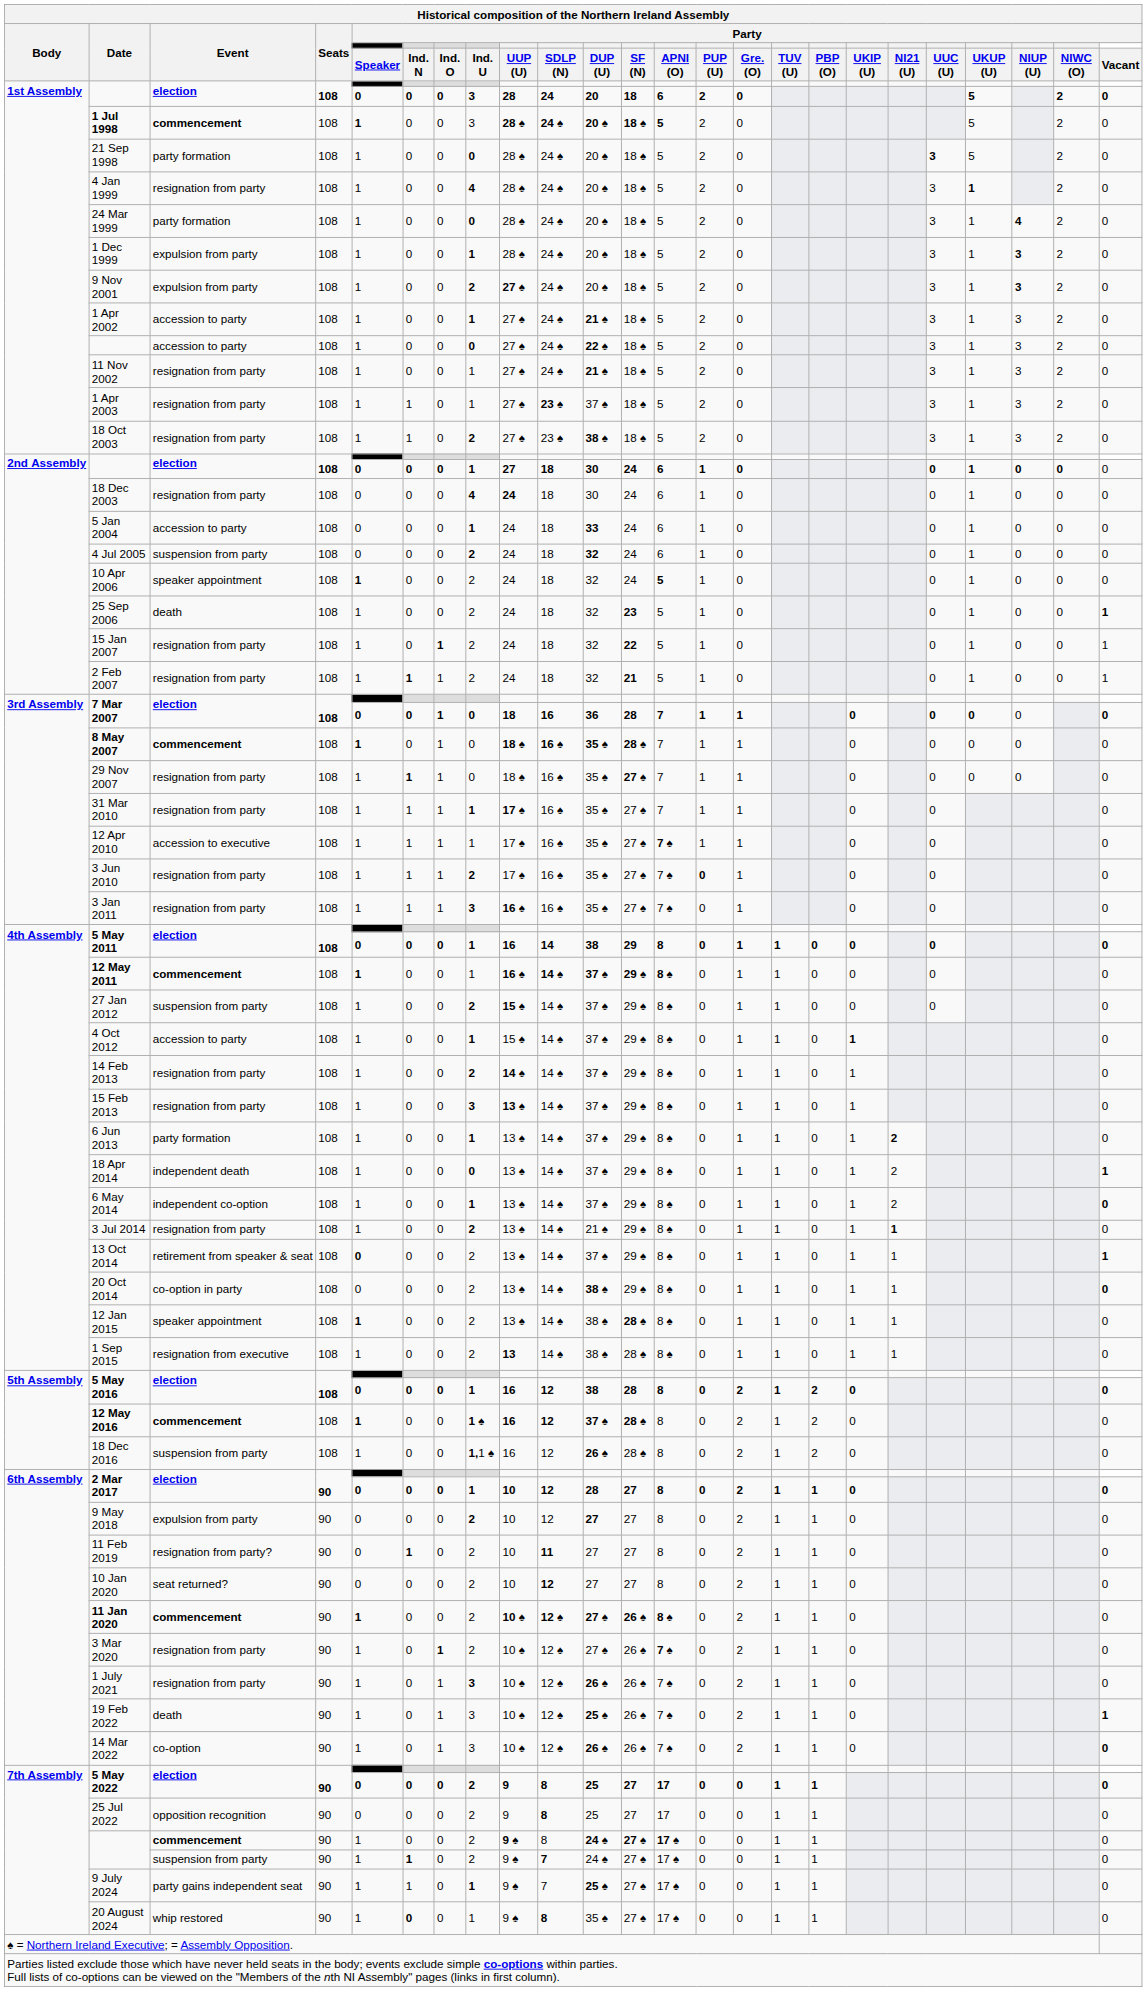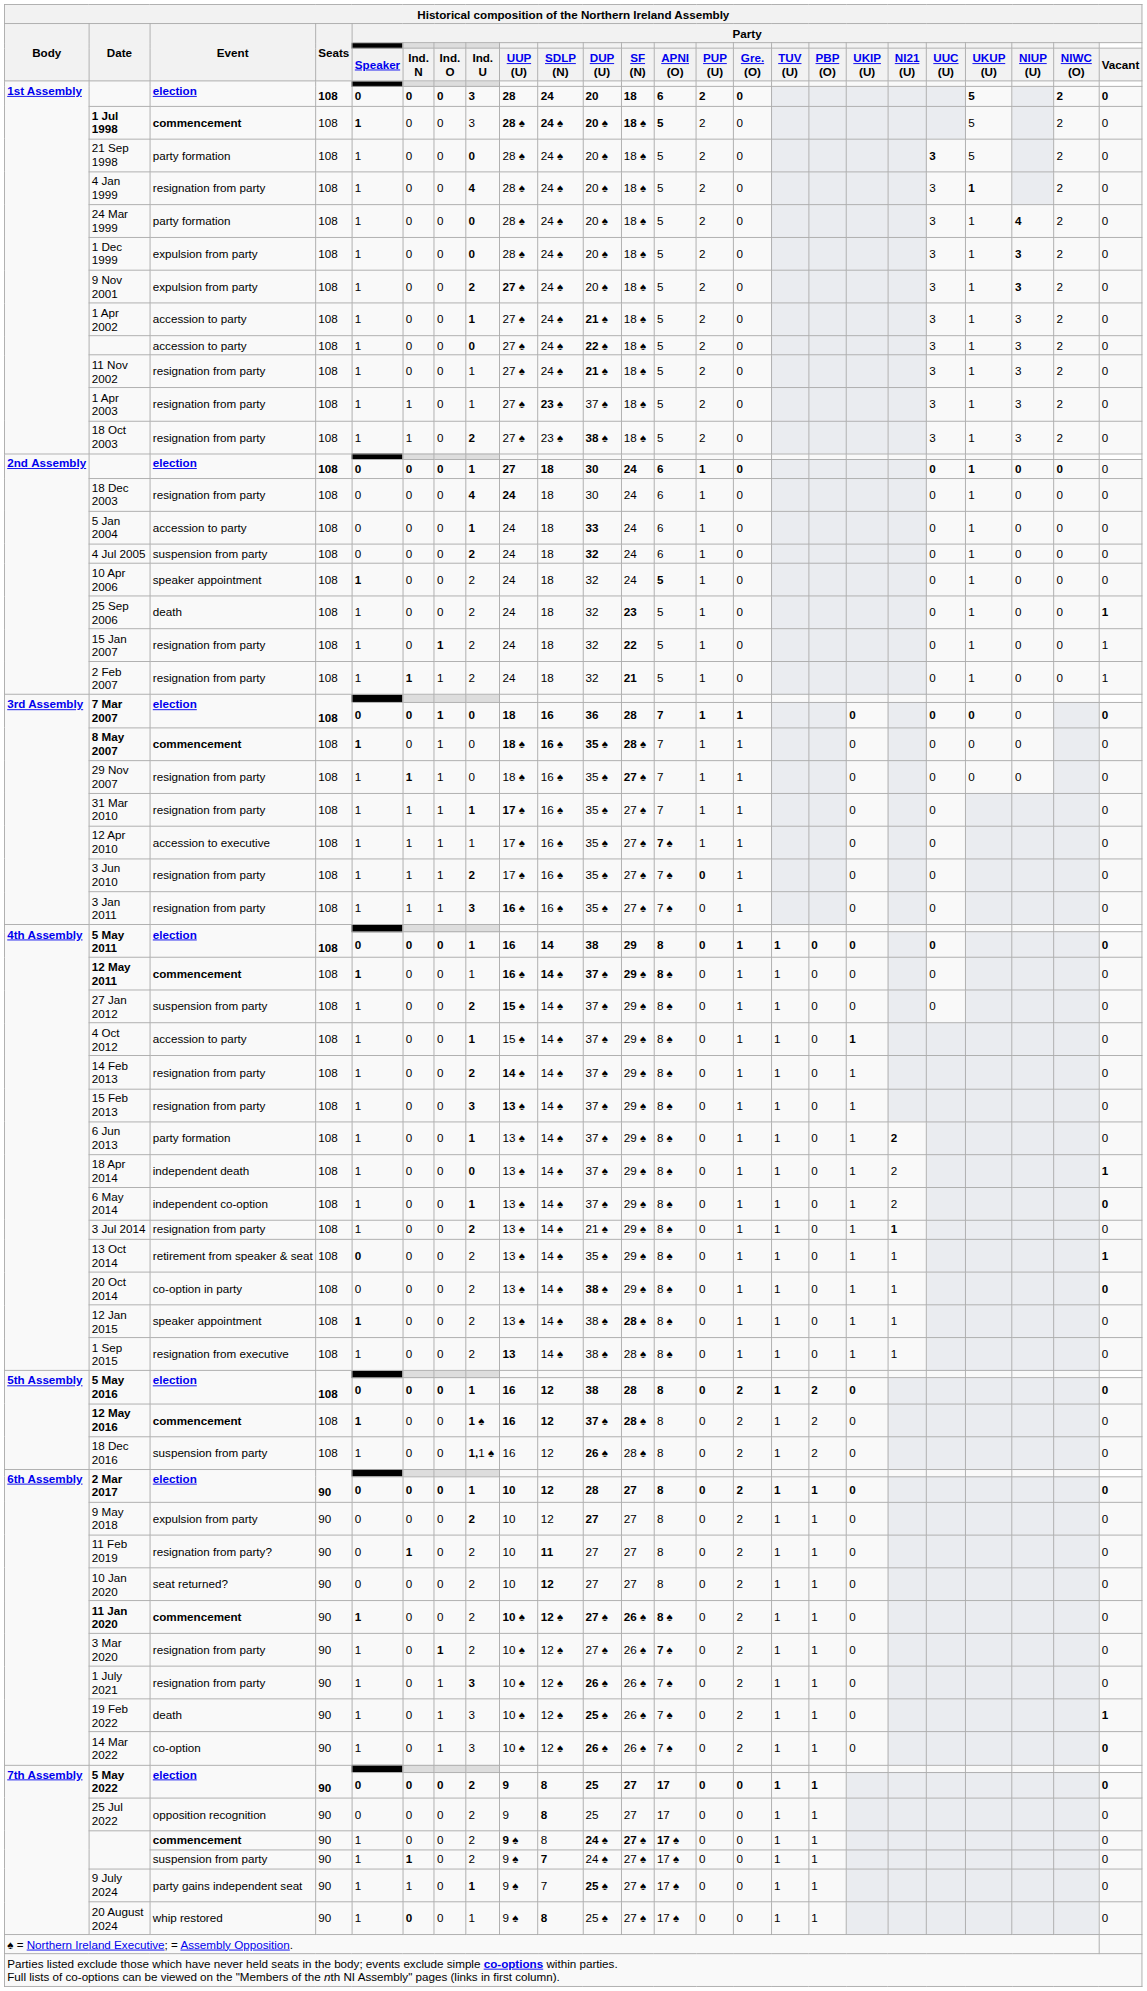1 Dec 1999 | Party / Ind. U: 1 -> 0
13 Oct 2014 | Party / DUP (U): 37 ♠ -> 35 ♠
20 August 2024 | Party / DUP (U): 35 ♠ -> 25 ♠
